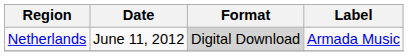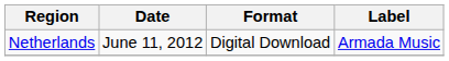Netherlands | Format: lightgrey background -> no background
